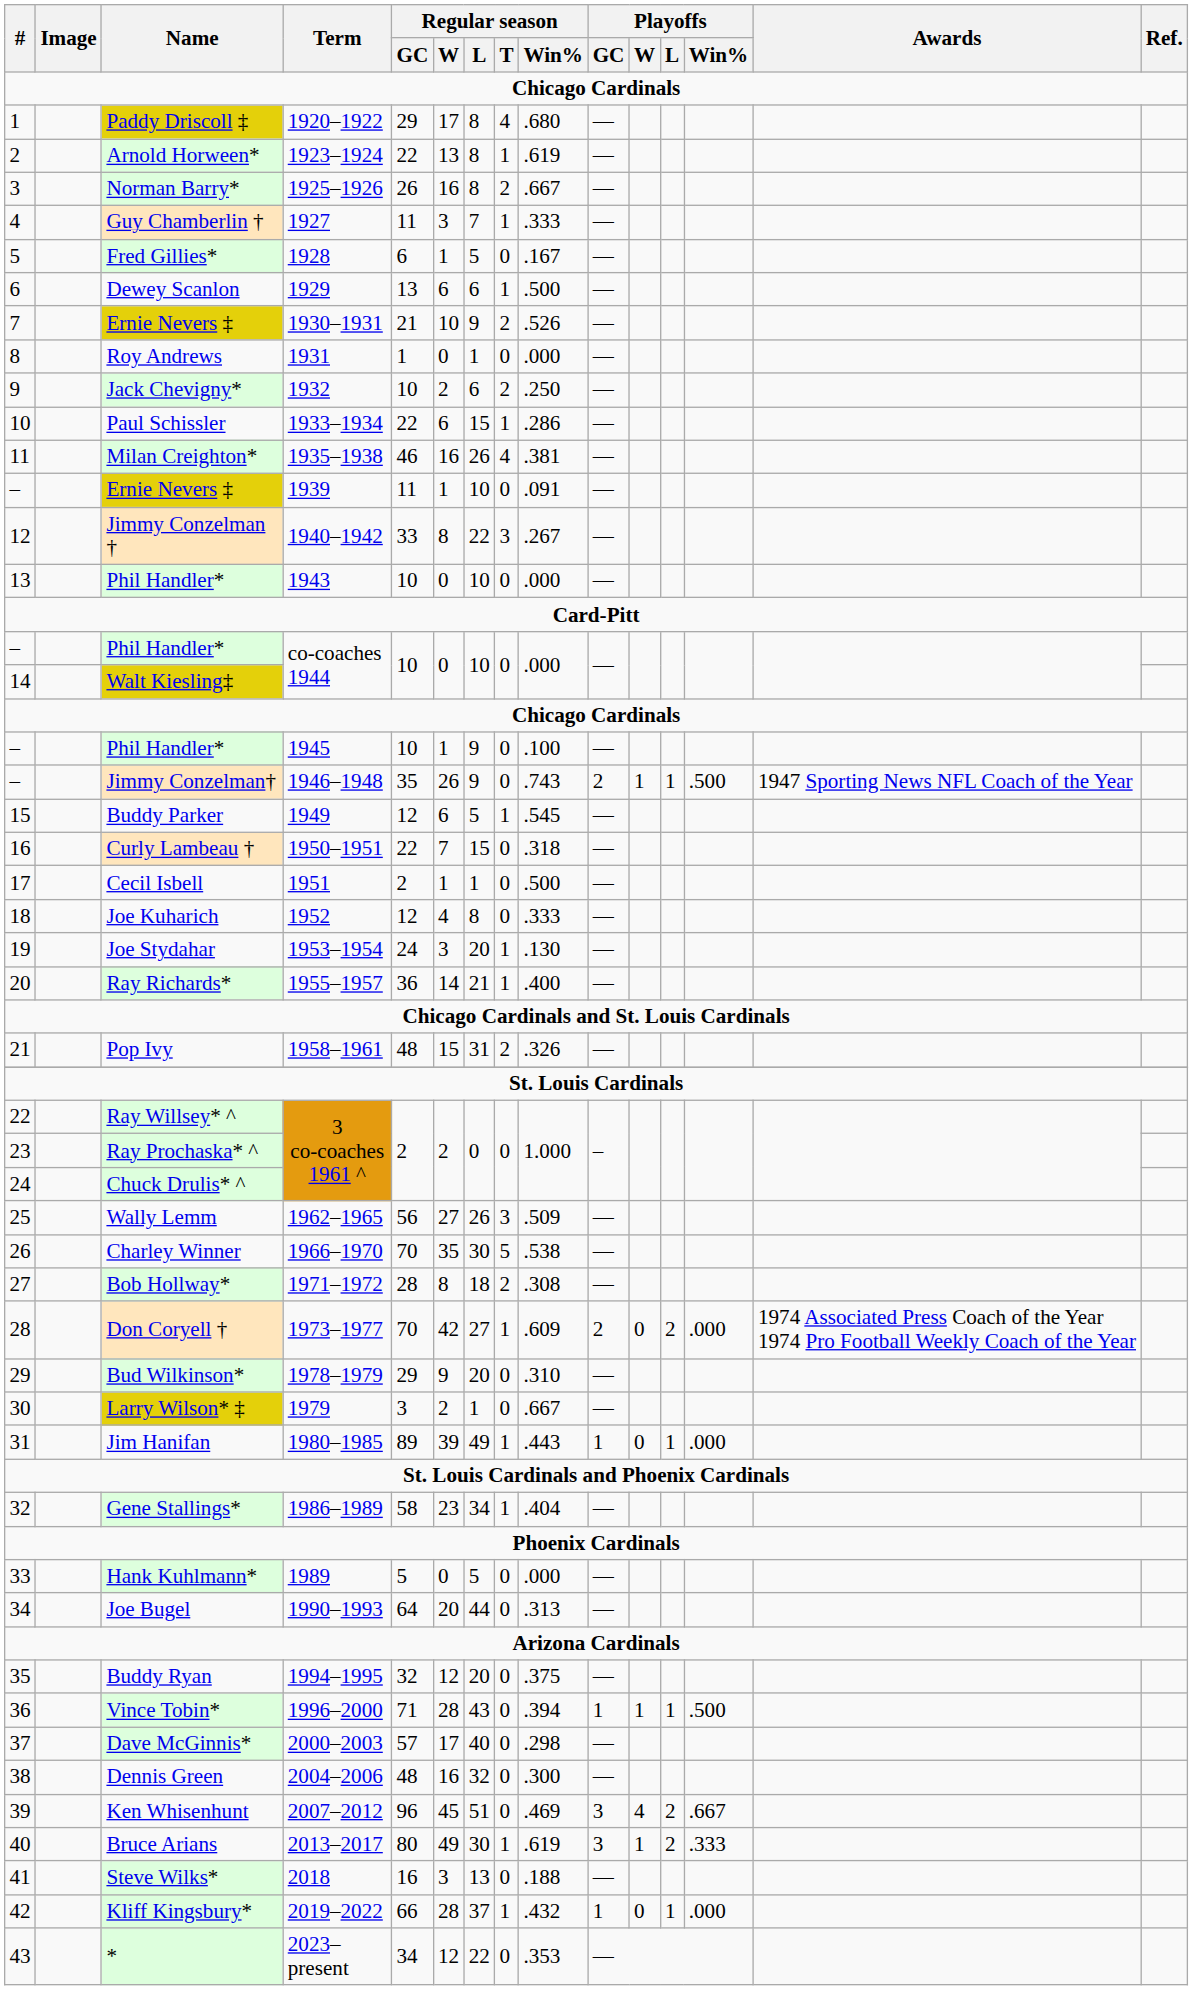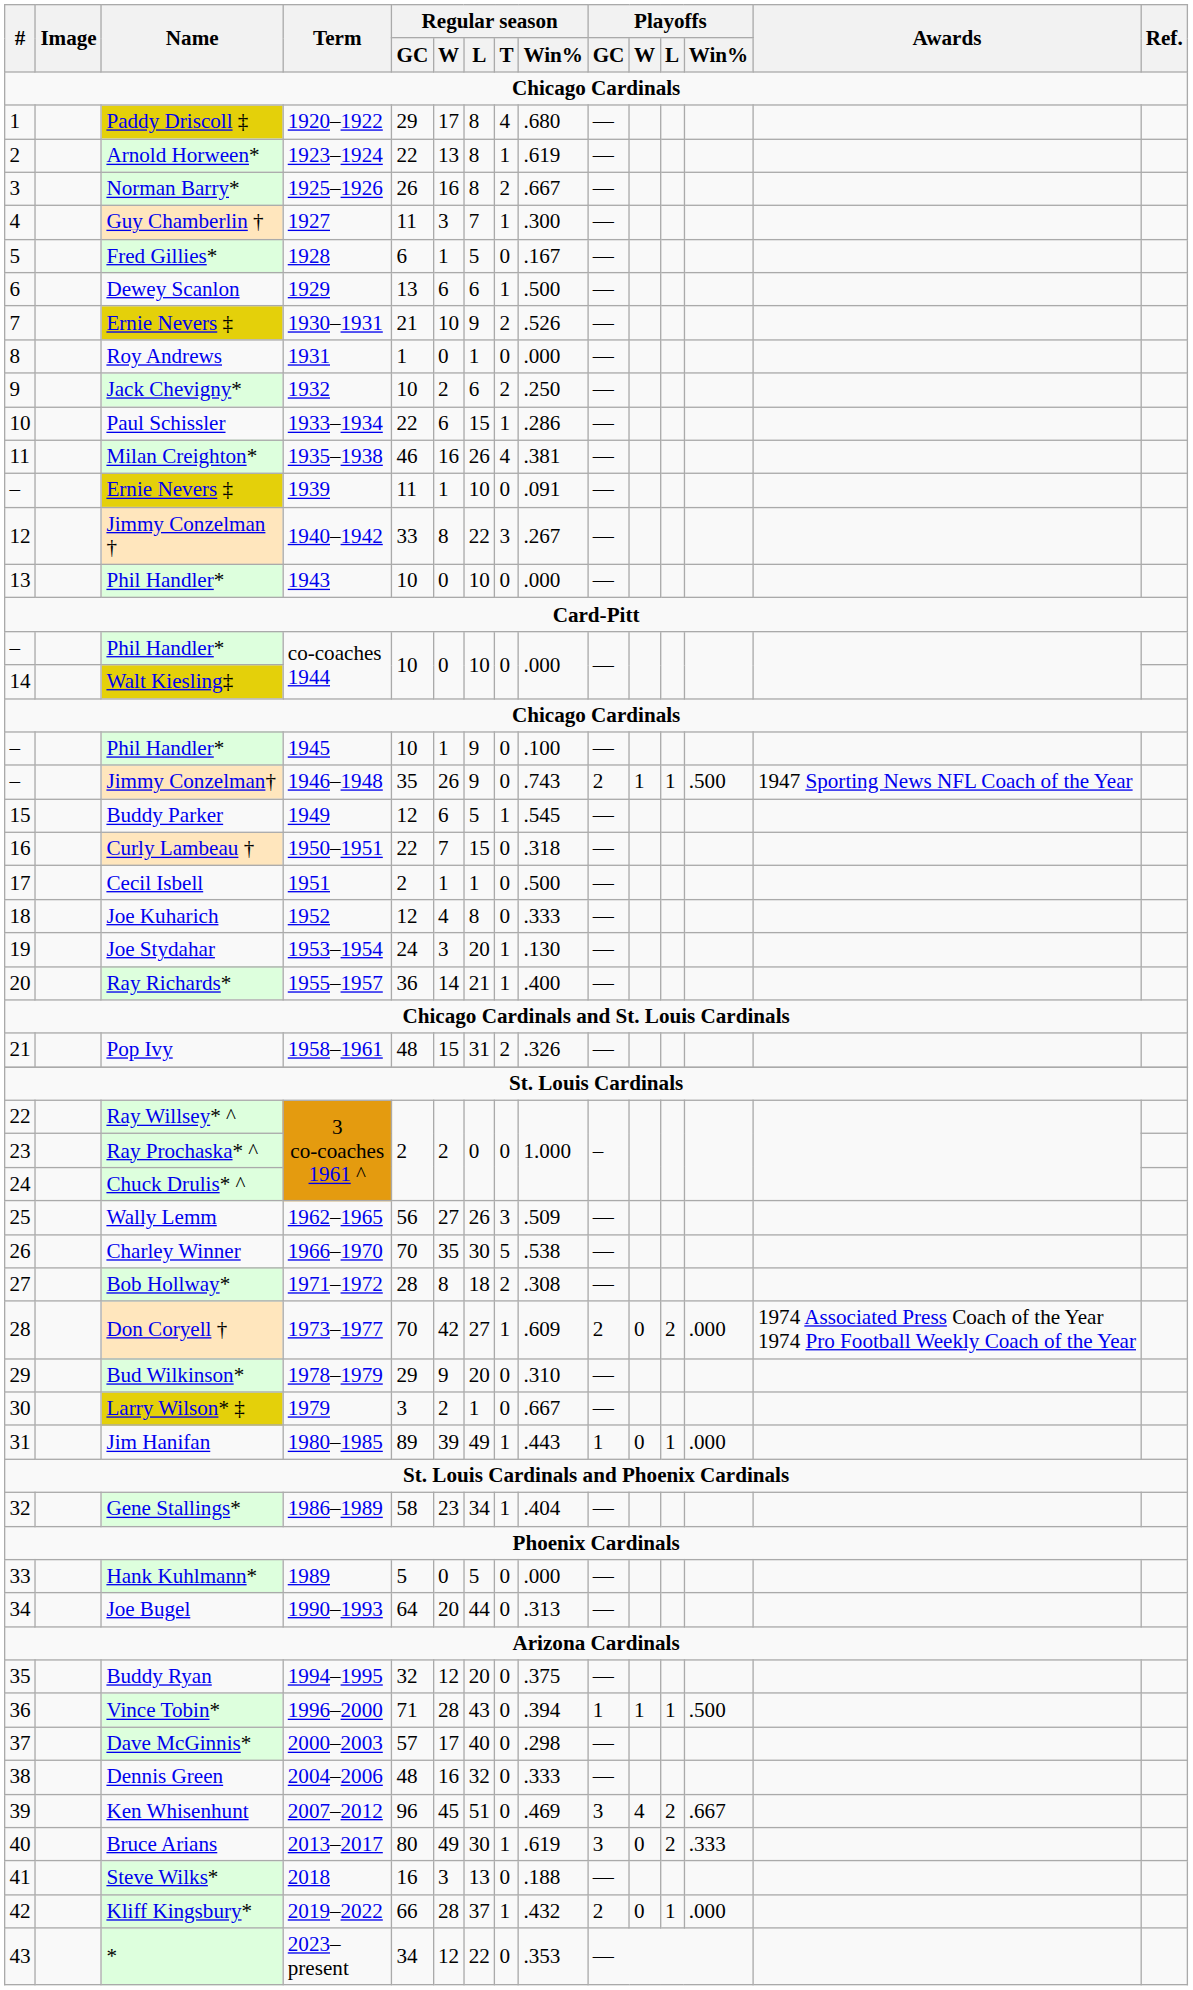Guy Chamberlin † | Regular season / Win%: .333 -> .300
Dennis Green | Regular season / Win%: .300 -> .333
Bruce Arians | Playoffs / W: 1 -> 0
Kliff Kingsbury* | Playoffs / GC: 1 -> 2
